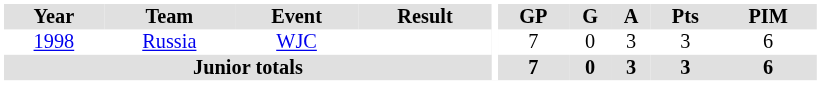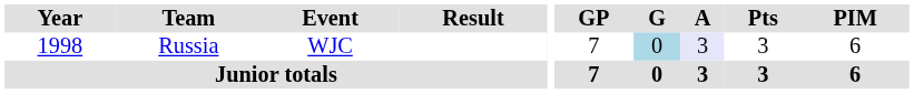Russia | G: no background -> lightblue background
Russia | A: no background -> lavender background
